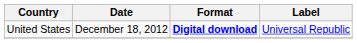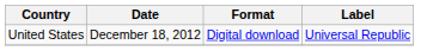United States | Format: bold -> normal
